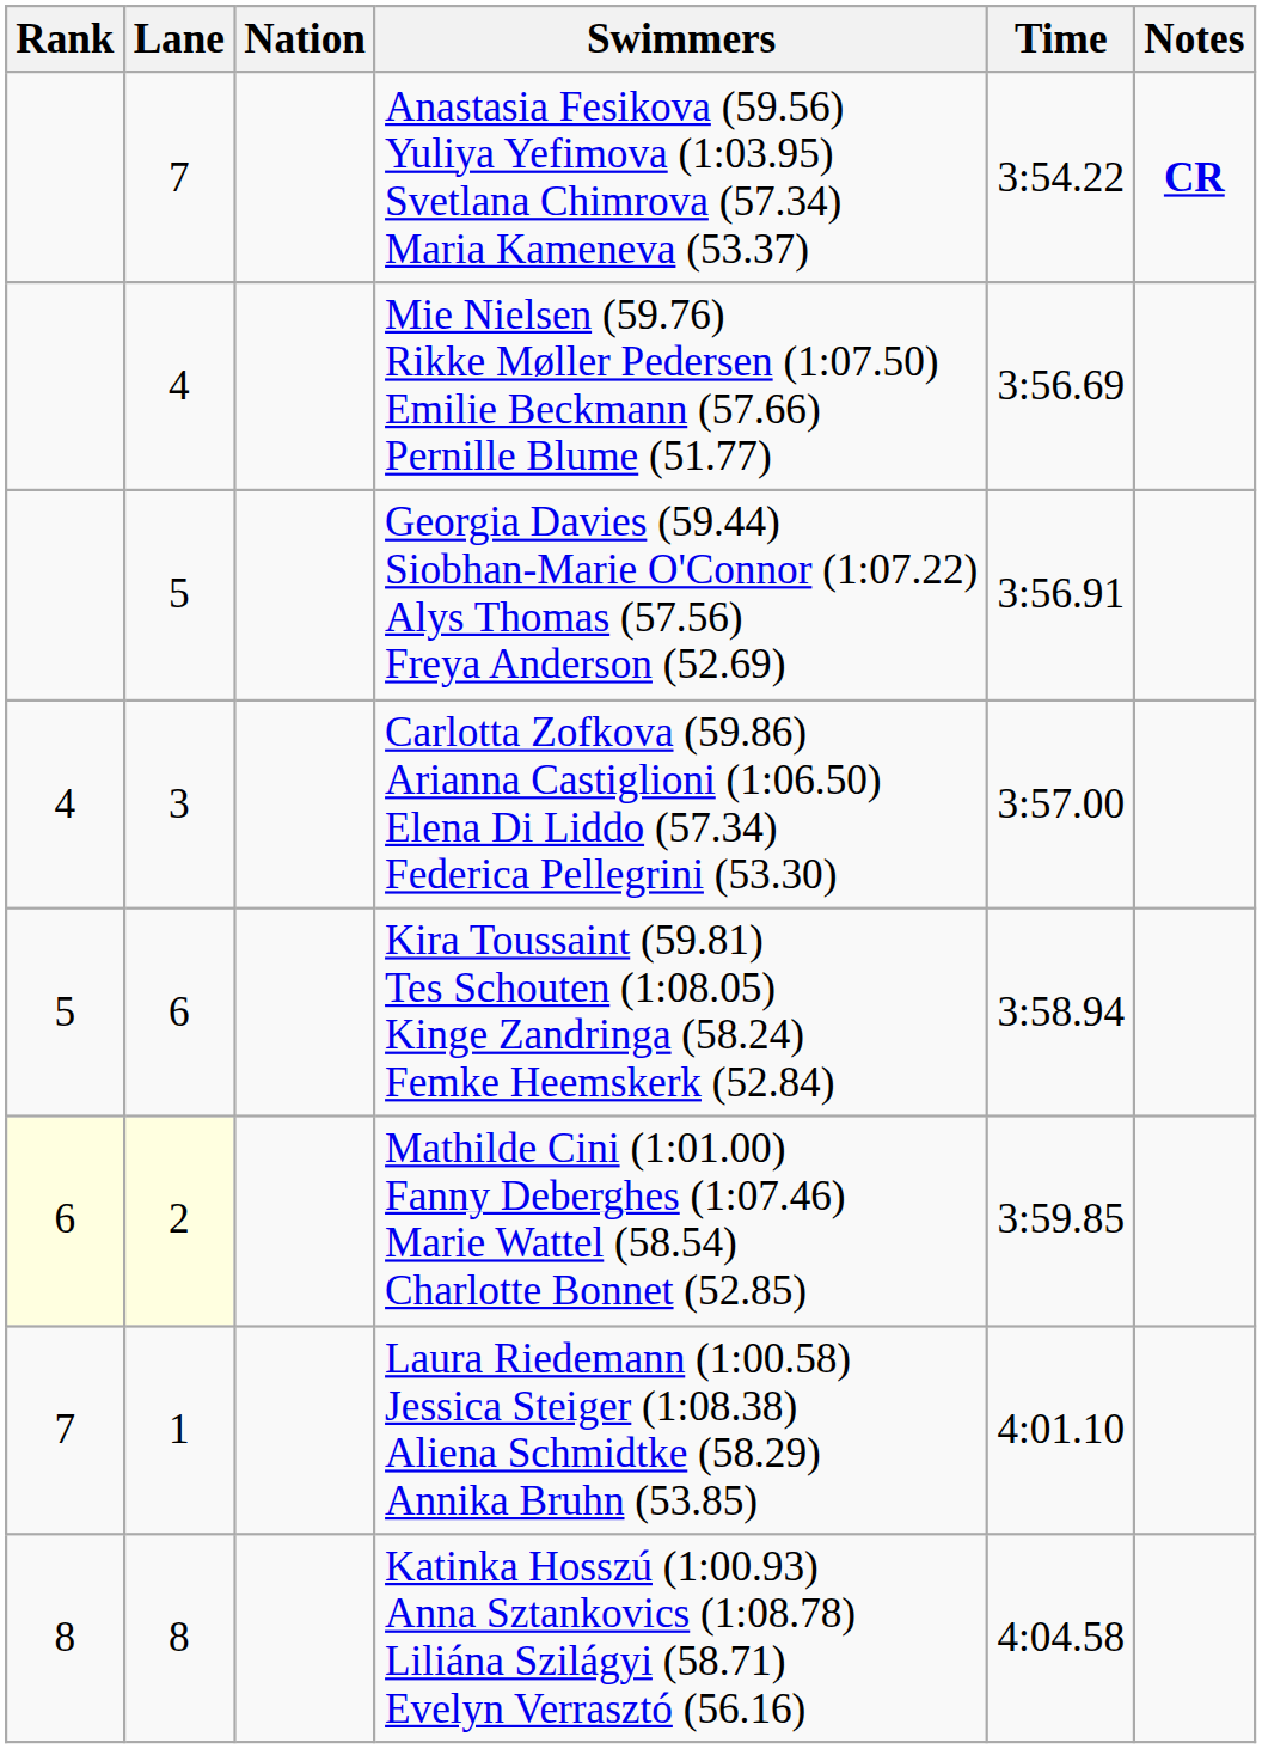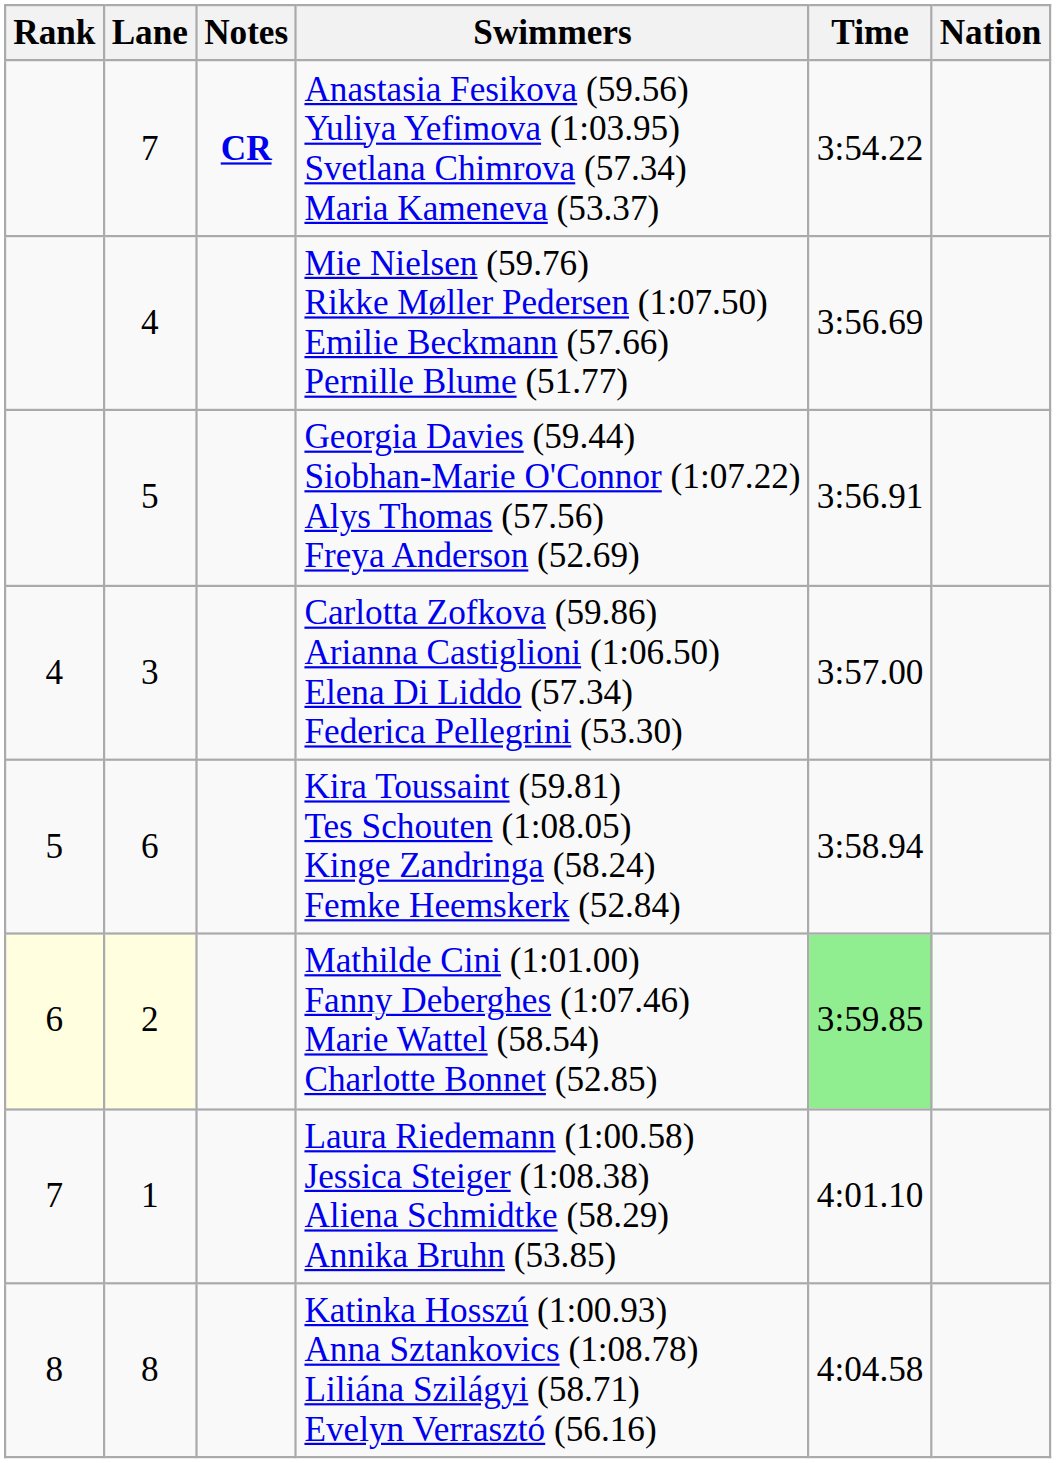columns swapped: Nation <-> Notes
row 7 | Time: no background -> lightgreen background
